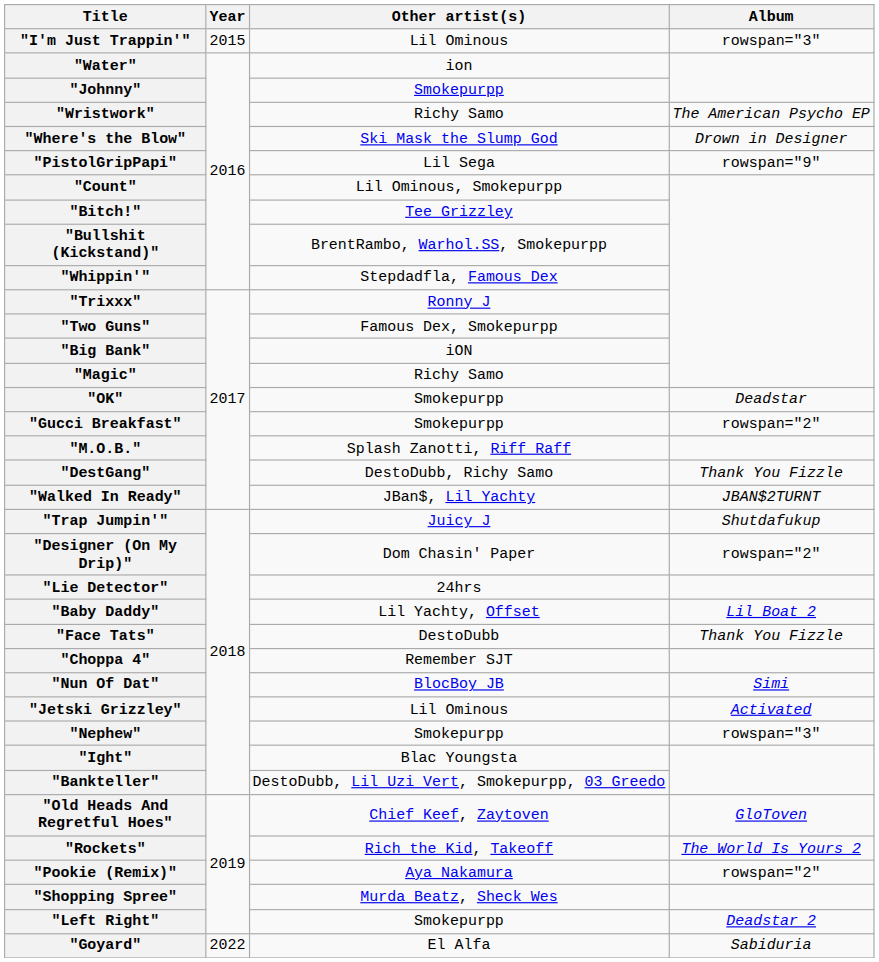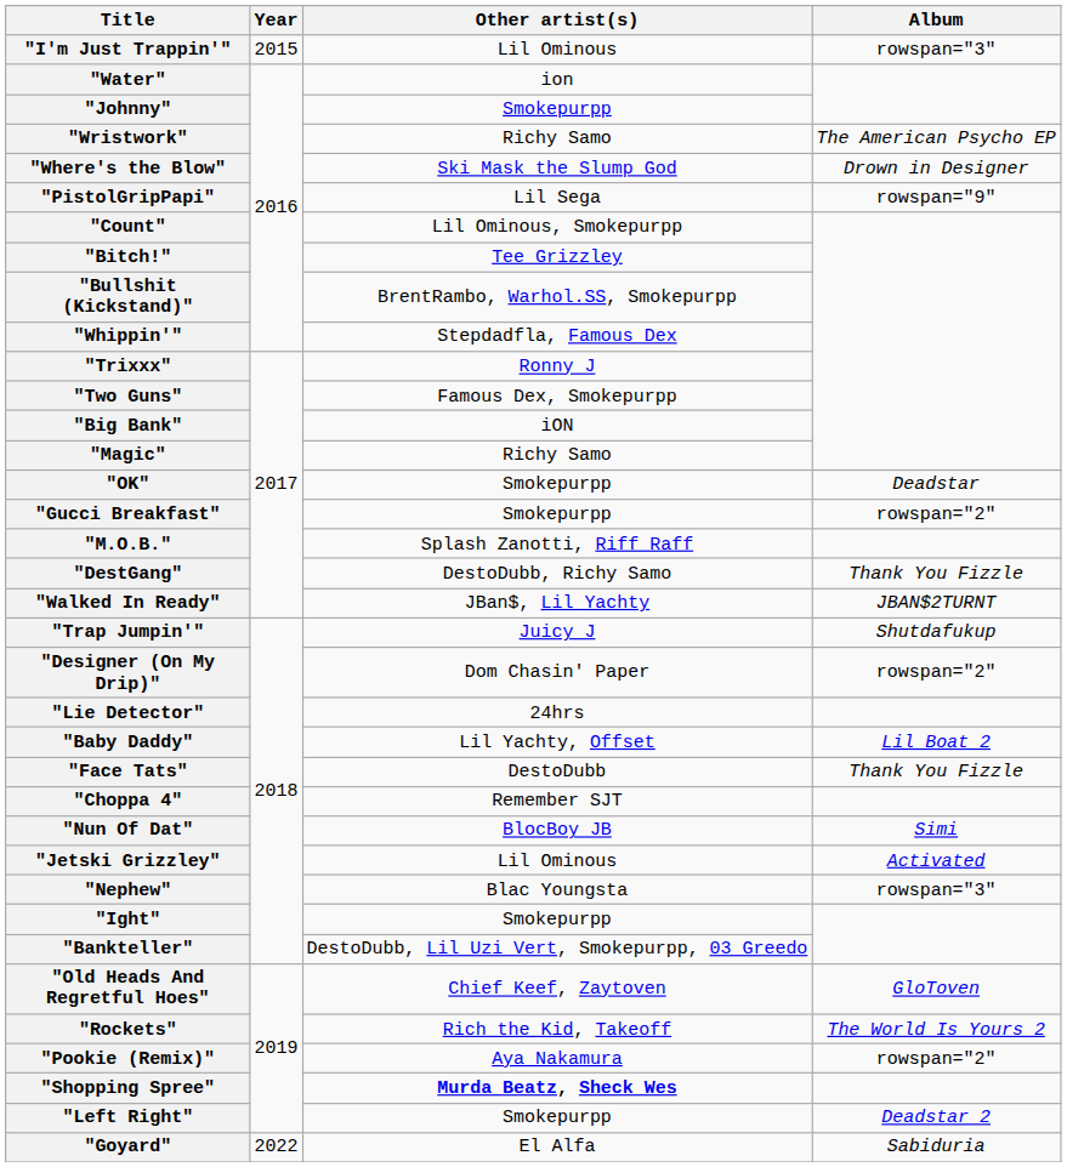"Nephew" | Other artist(s): Smokepurpp -> Blac Youngsta
"Ight" | Other artist(s): Blac Youngsta -> Smokepurpp
"Shopping Spree" | Other artist(s): normal -> bold
